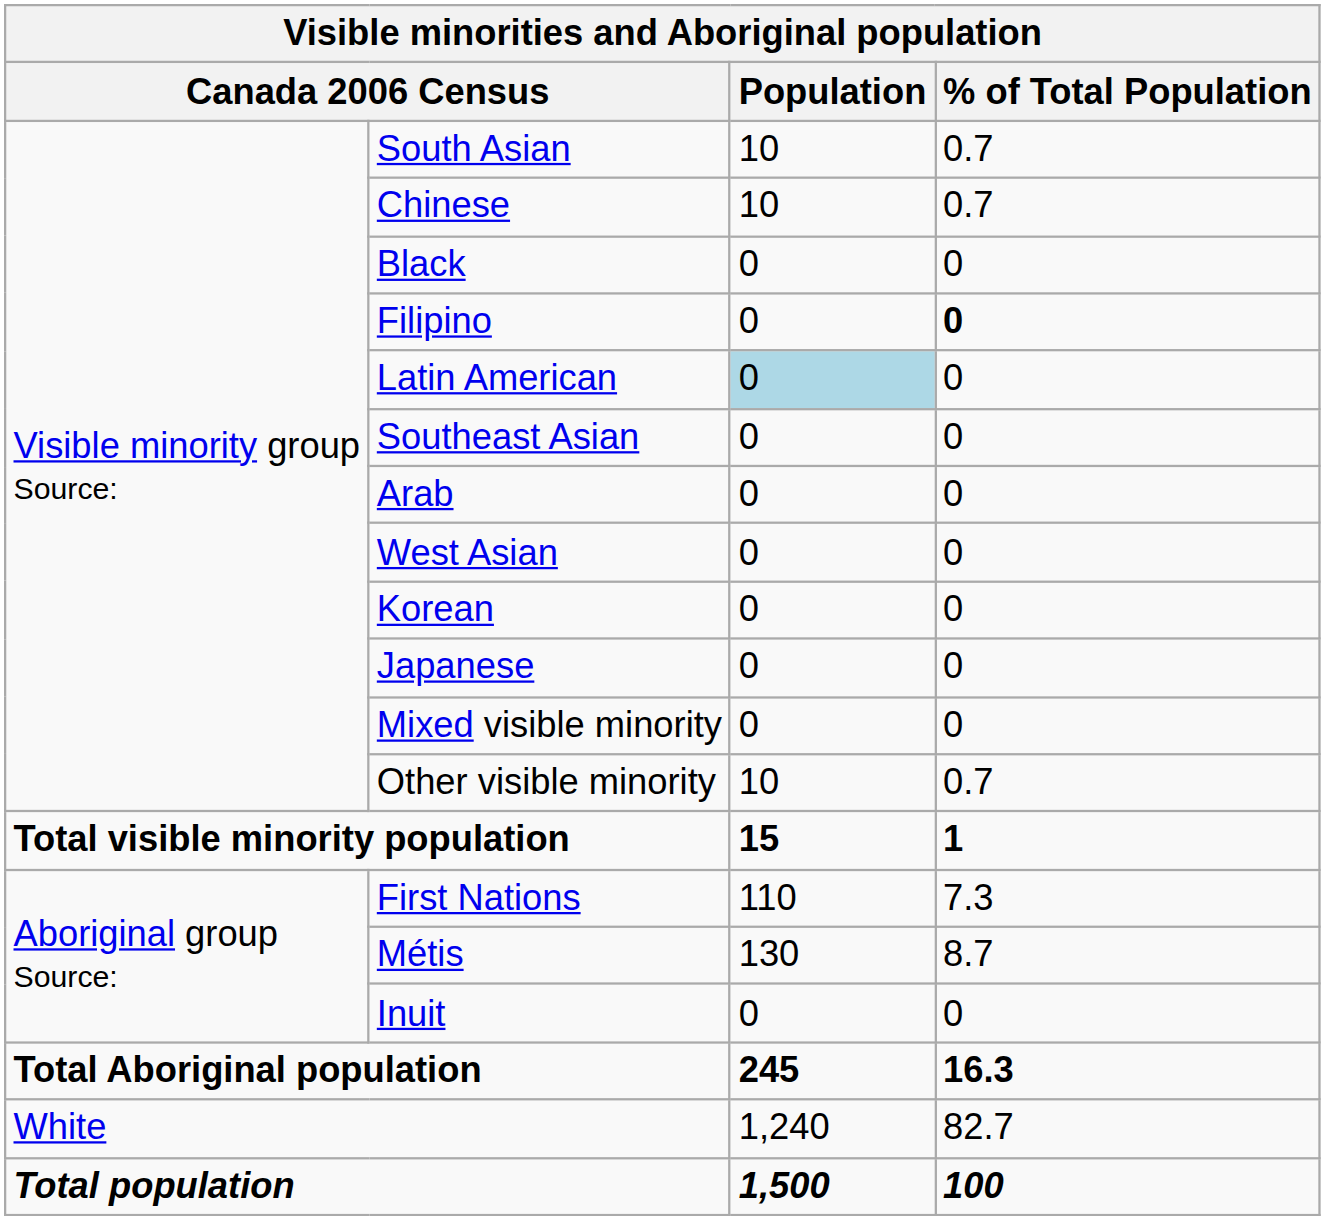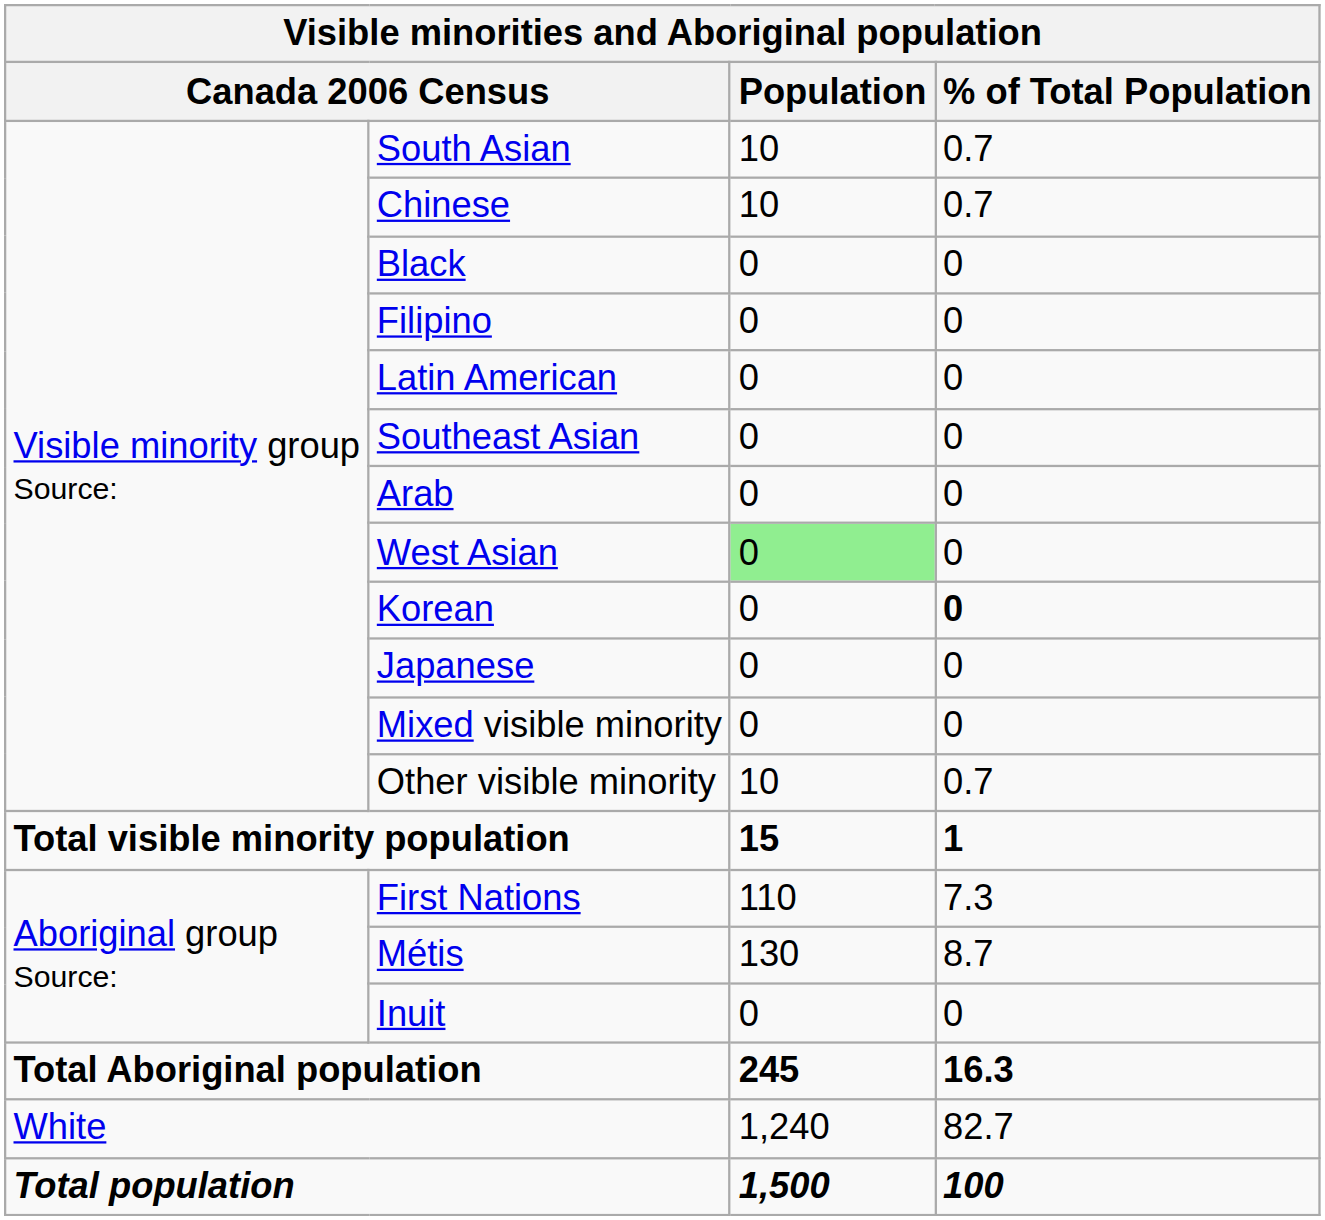Filipino | % of Total Population: bold -> normal
Latin American | Population: lightblue background -> no background
West Asian | Population: no background -> lightgreen background
Korean | % of Total Population: normal -> bold
